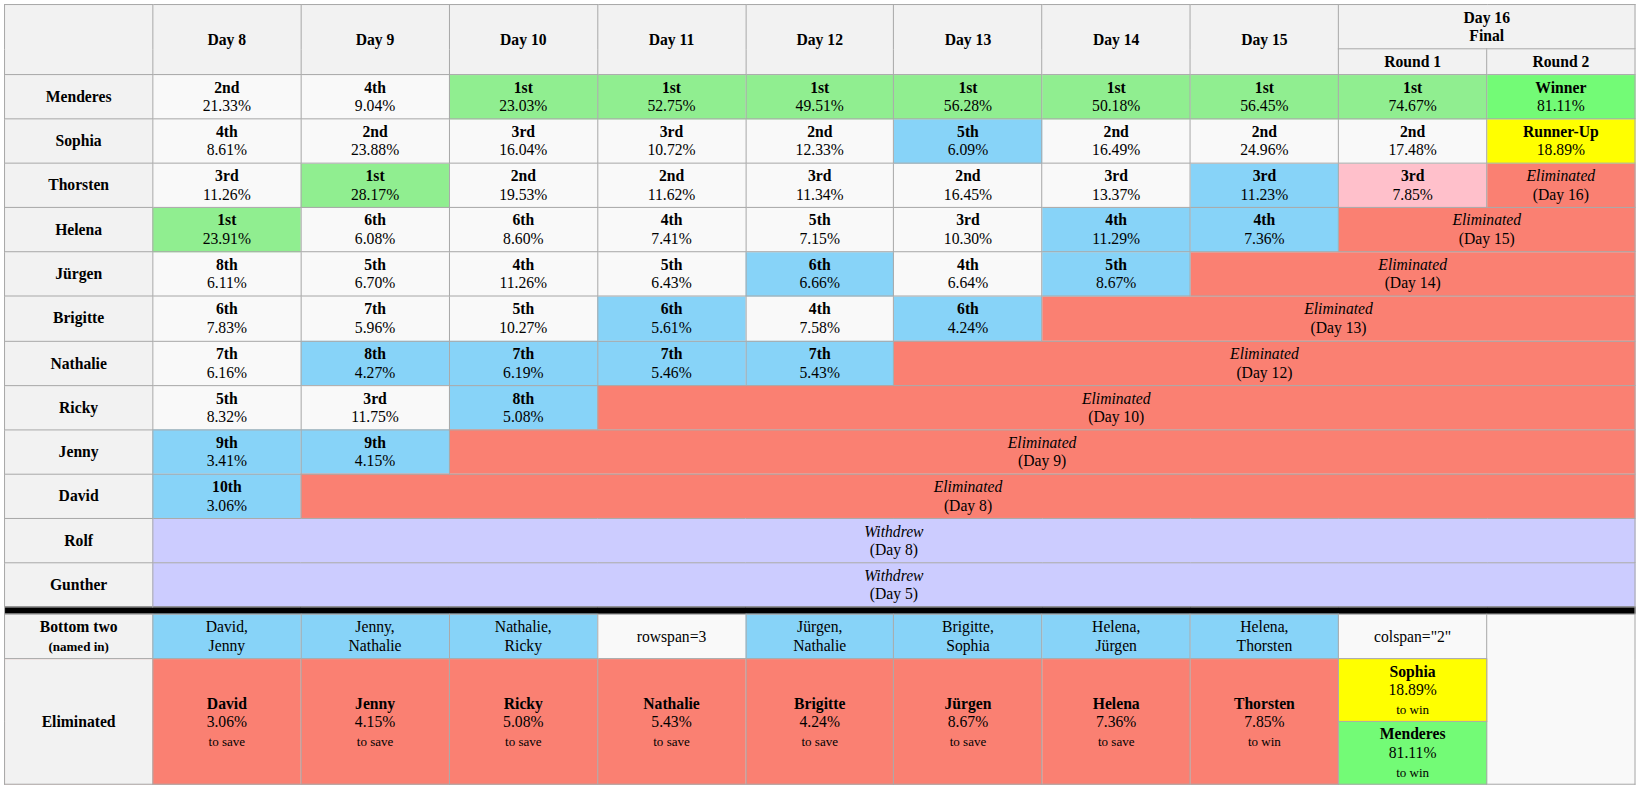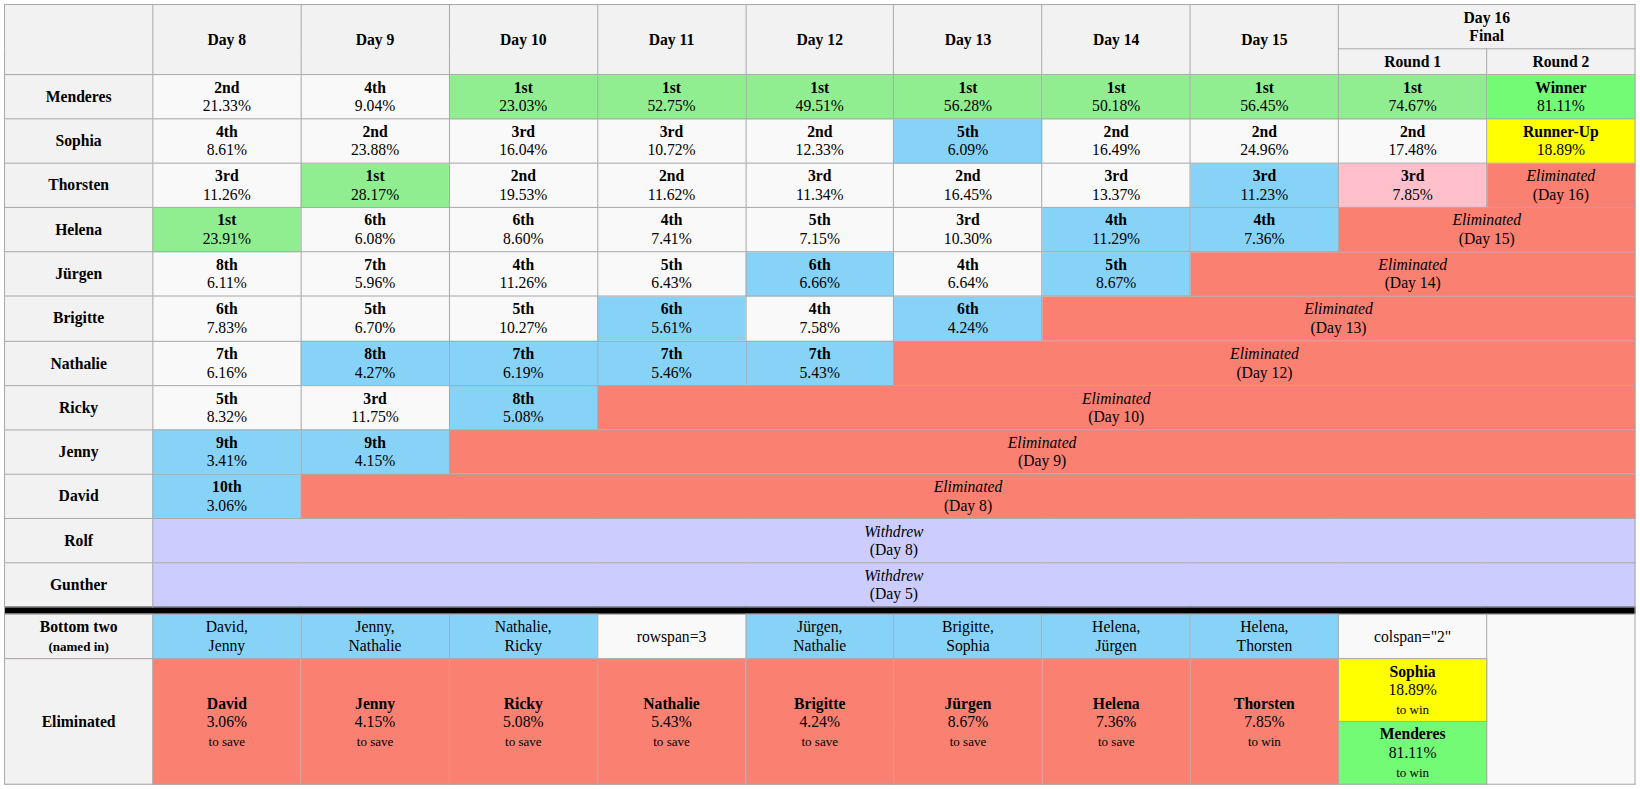Jürgen | Day 9: 5th 6.70% -> 7th 5.96%
Brigitte | Day 9: 7th 5.96% -> 5th 6.70%
